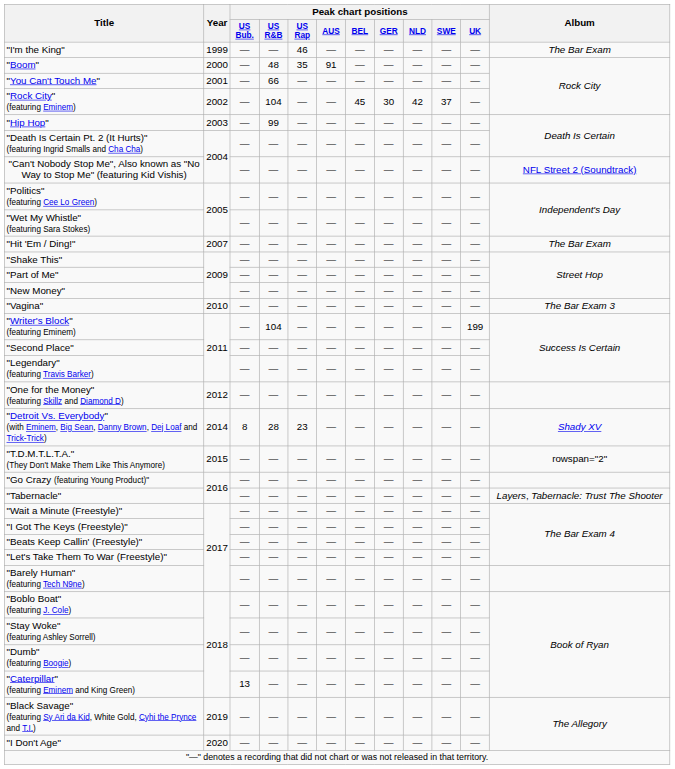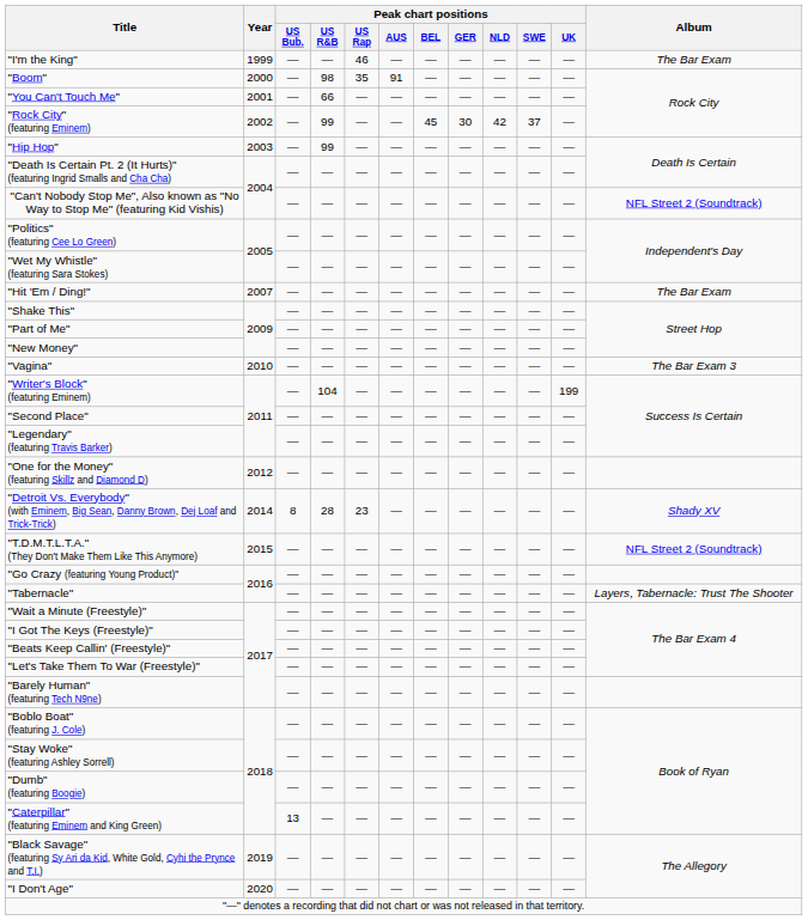"Boom" | Peak chart positions / US R&B: 48 -> 98
"Rock City" (featuring Eminem) | Peak chart positions / US R&B: 104 -> 99
"T.D.M.T.L.T.A." (They Don't Make Them Like This Anymore) | Album: rowspan="2" -> NFL Street 2 (Soundtrack)
